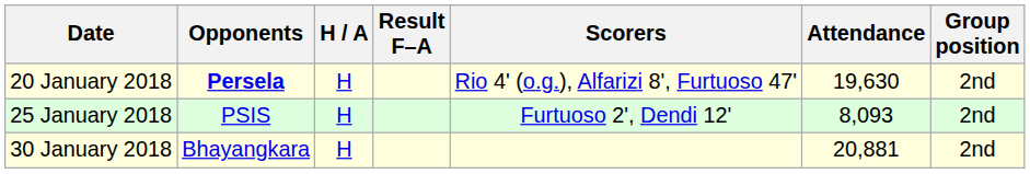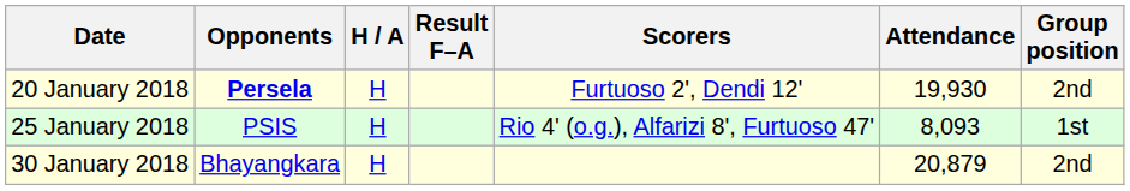20 January 2018 | Scorers: Rio 4' (o.g.), Alfarizi 8', Furtuoso 47' -> Furtuoso 2', Dendi 12'
20 January 2018 | Attendance: 19,630 -> 19,930
25 January 2018 | Scorers: Furtuoso 2', Dendi 12' -> Rio 4' (o.g.), Alfarizi 8', Furtuoso 47'
25 January 2018 | Group position: 2nd -> 1st
30 January 2018 | Attendance: 20,881 -> 20,879
